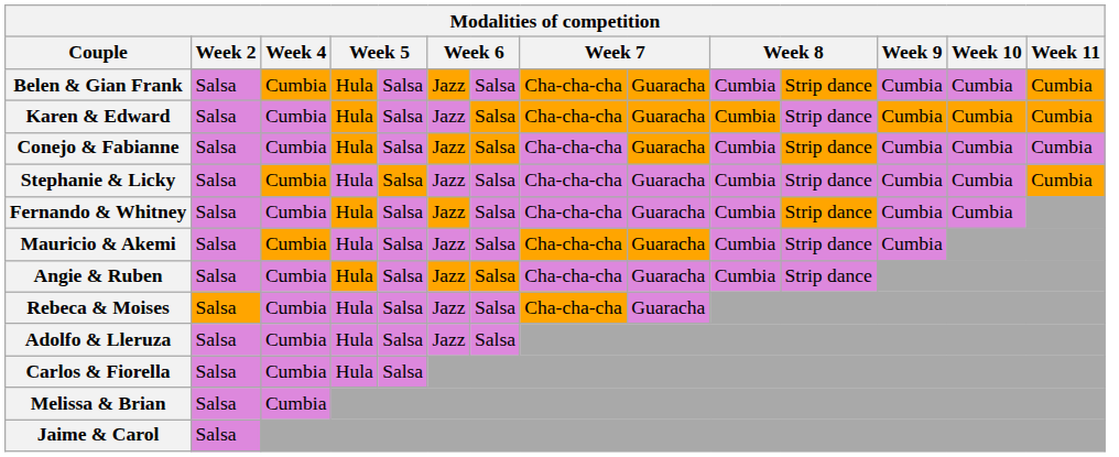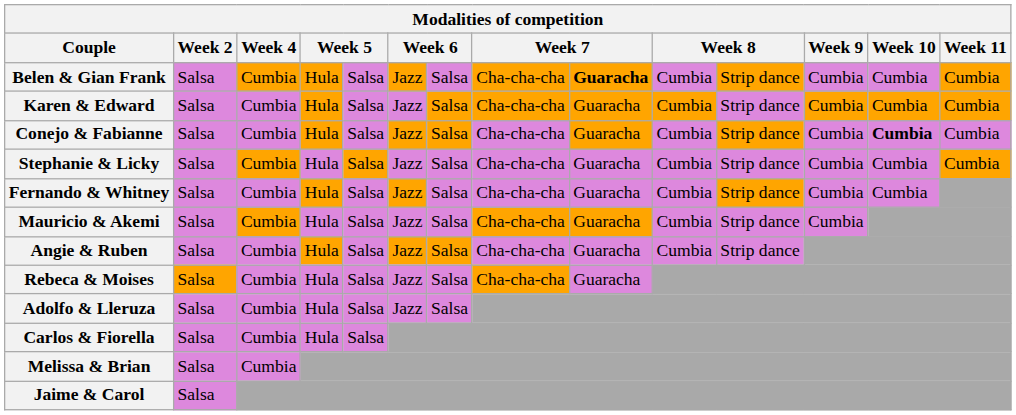Belen & Gian Frank | column 9: normal -> bold
Conejo & Fabianne | Modalities of competition / Week 10: normal -> bold
